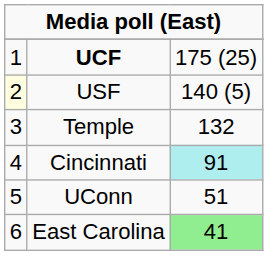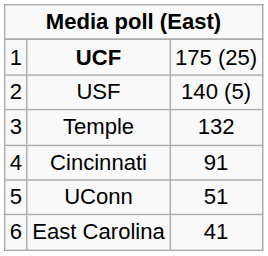USF | column 1: lightyellow background -> no background
Cincinnati | column 3: paleturquoise background -> no background
East Carolina | column 3: lightgreen background -> no background
